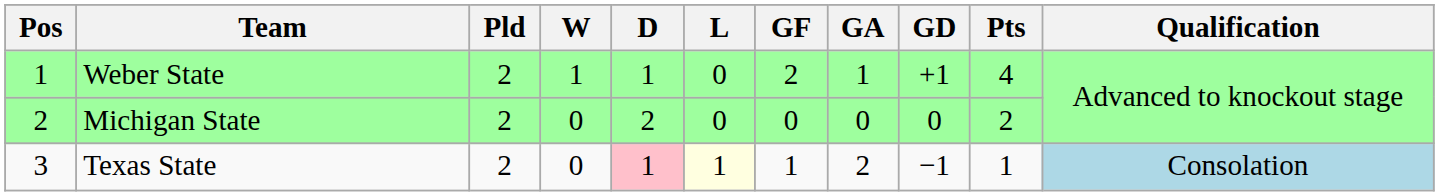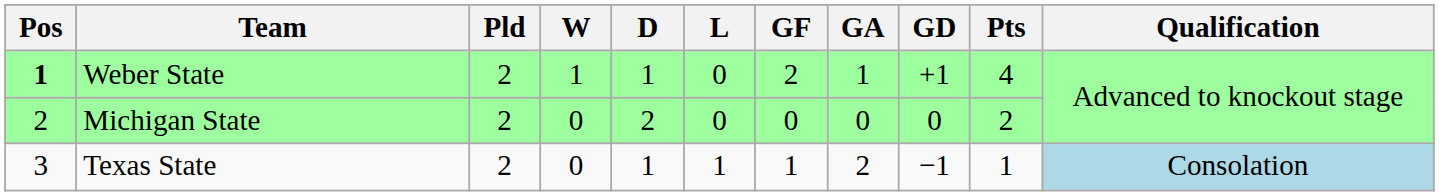Weber State | Pos: normal -> bold
Texas State | D: pink background -> no background
Texas State | L: lightyellow background -> no background
